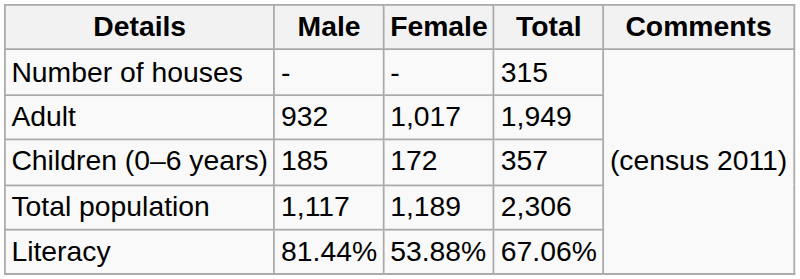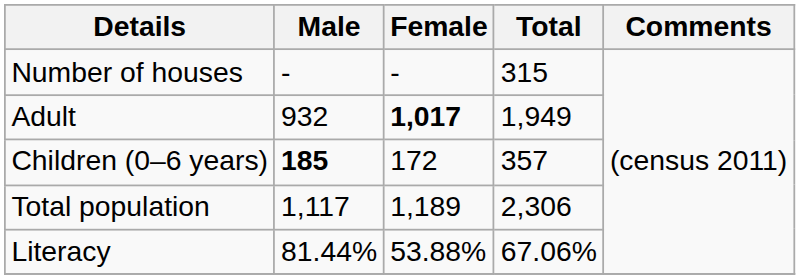Adult | Female: normal -> bold
Children (0–6 years) | Male: normal -> bold
